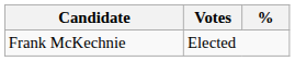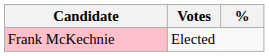Frank McKechnie | Candidate: no background -> pink background
